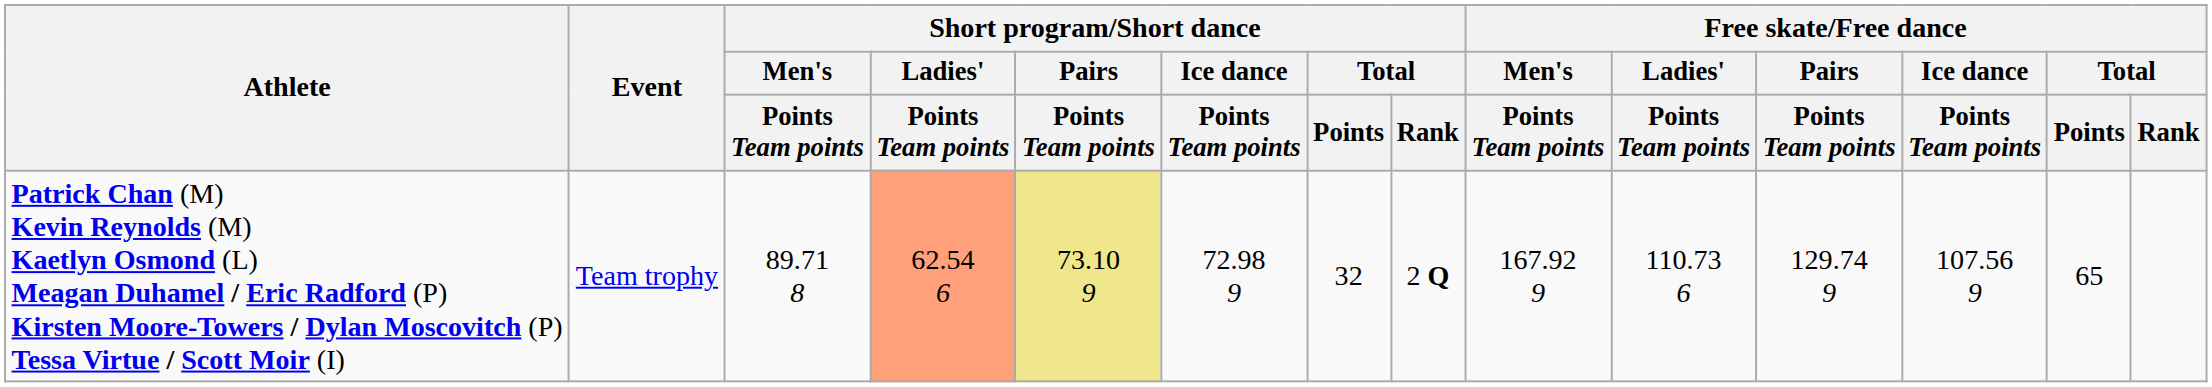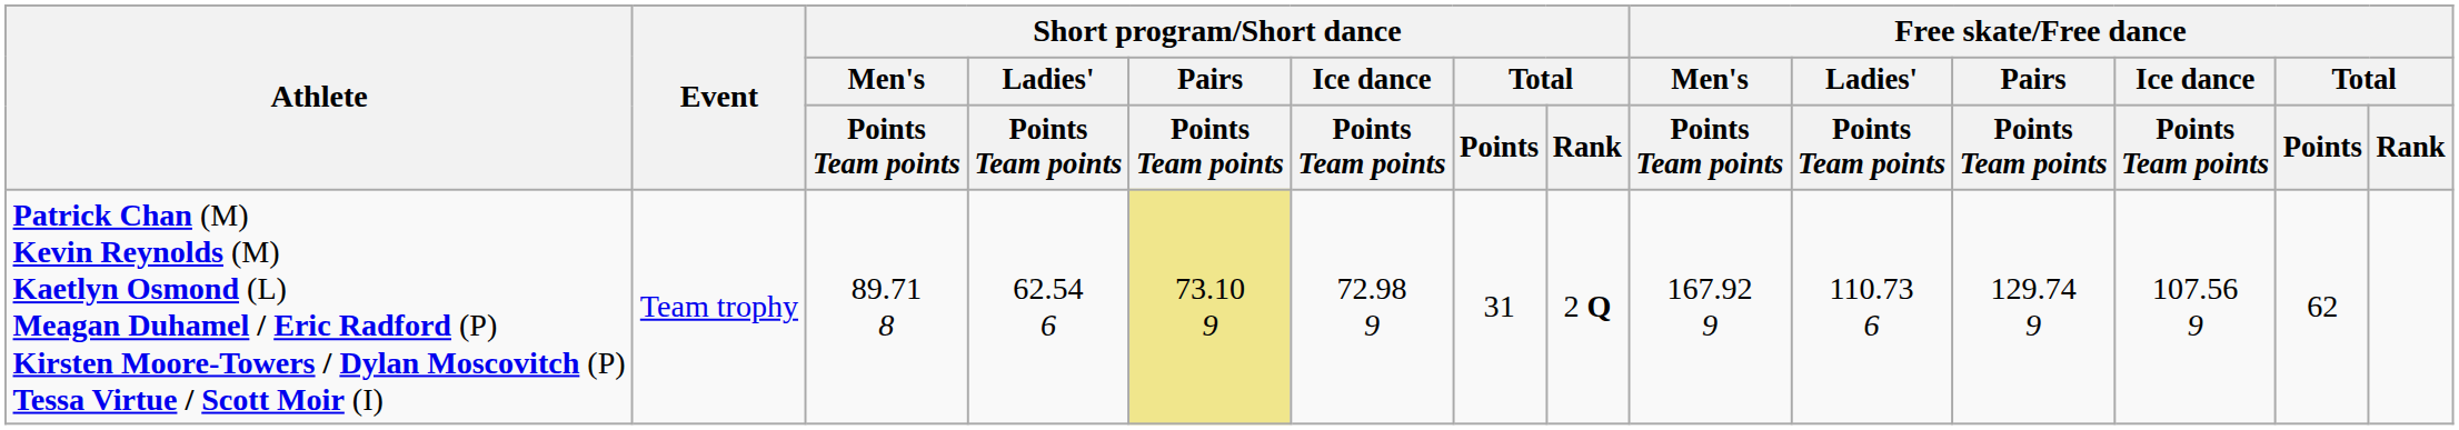row 4 | Short program/Short dance / Ladies' / Points Team points: lightsalmon background -> no background
row 4 | Short program/Short dance / Total / Points: 32 -> 31
row 4 | Free skate/Free dance / Total / Points: 65 -> 62
